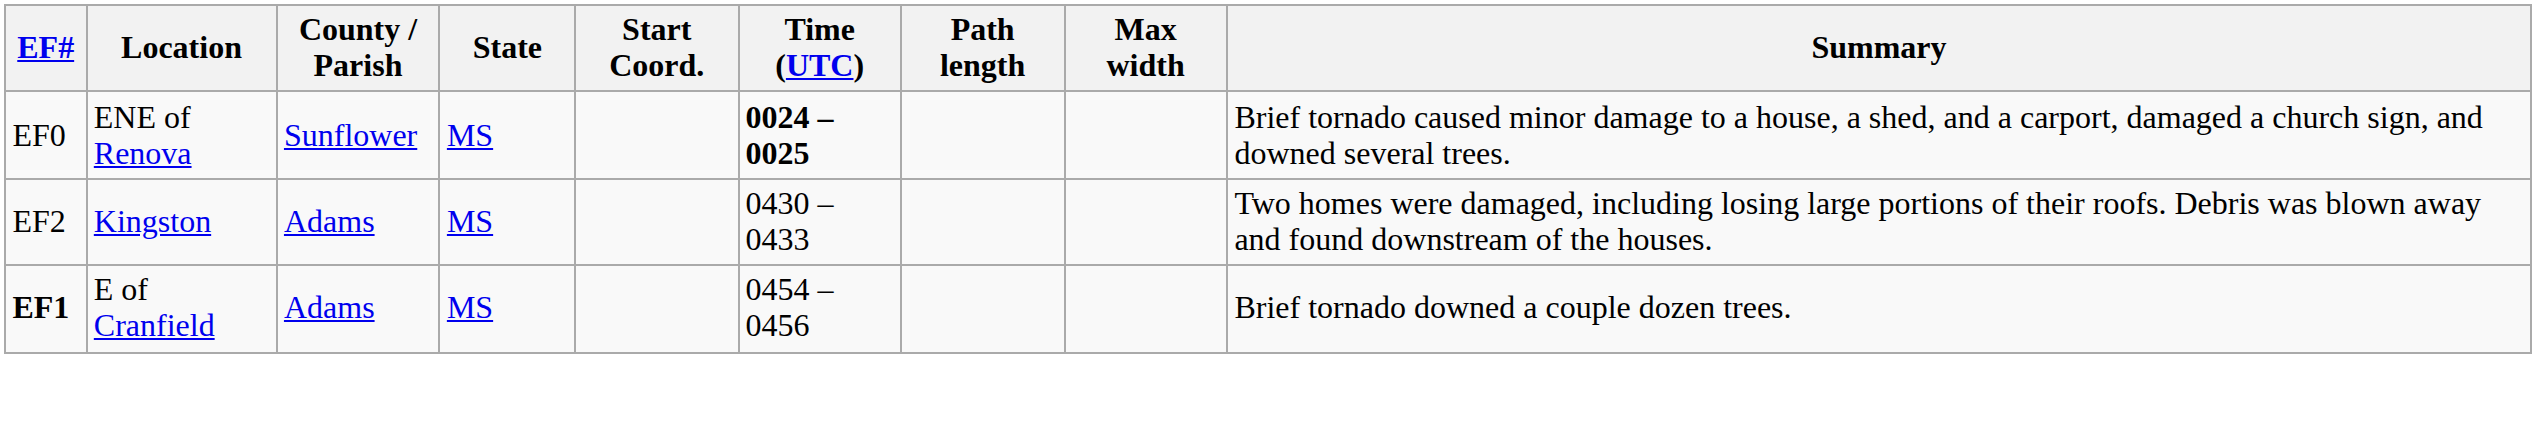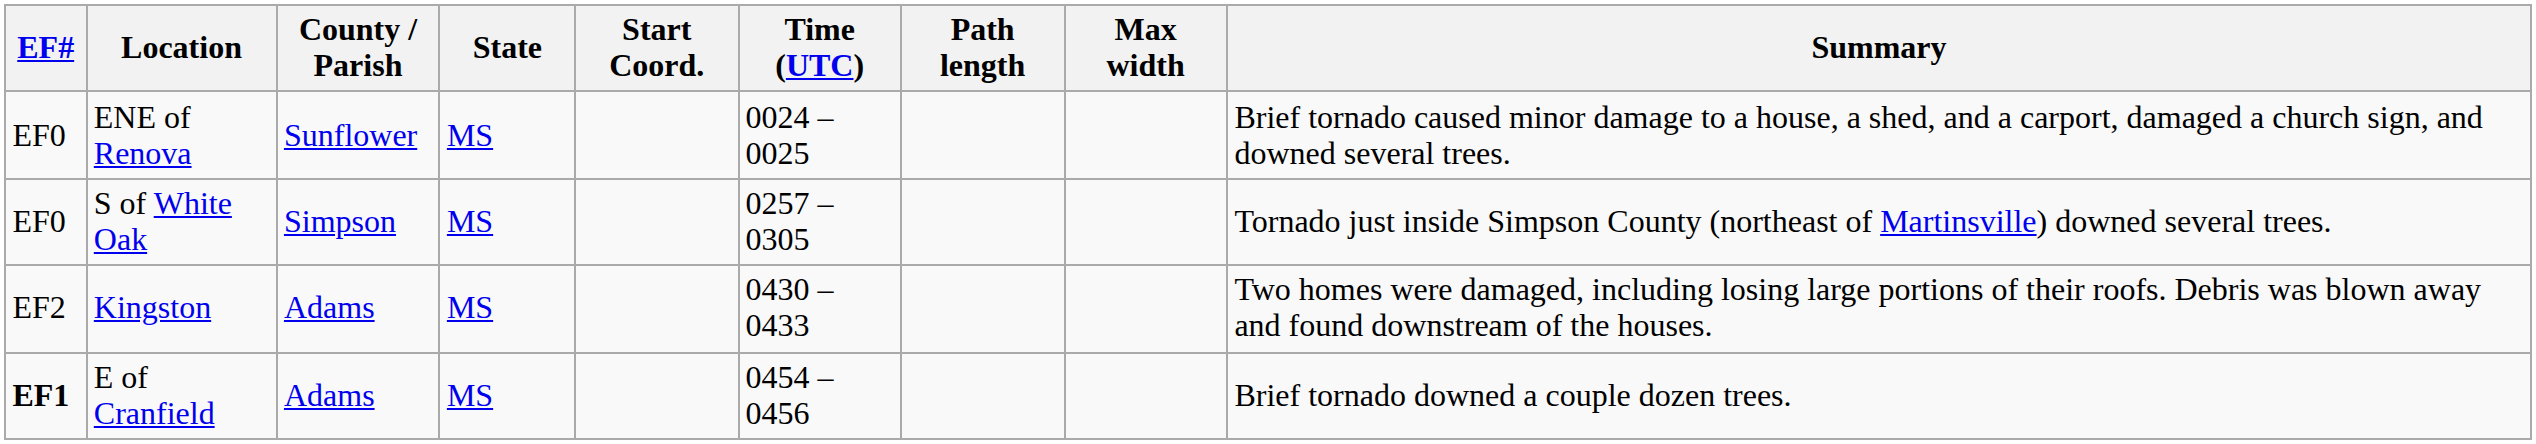ENE of Renova | Time (UTC): bold -> normal
+ row: EF0 | S of White Oak | Simpson | MS | 0257 – 0305 | Tornado just inside Simpson County (northeast of Martinsville) downed several trees.
